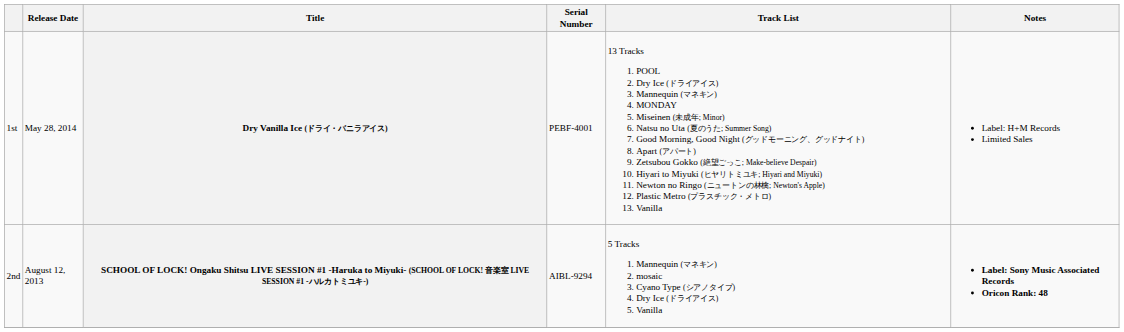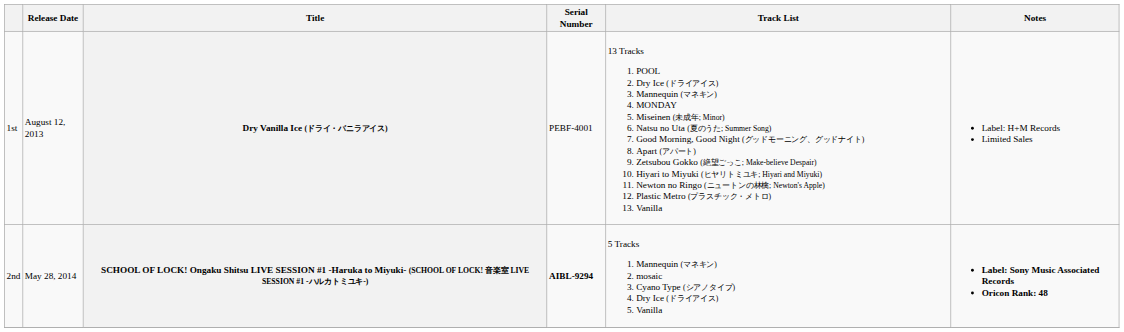1st | Release Date: May 28, 2014 -> August 12, 2013
2nd | Release Date: August 12, 2013 -> May 28, 2014
2nd | Serial Number: normal -> bold
